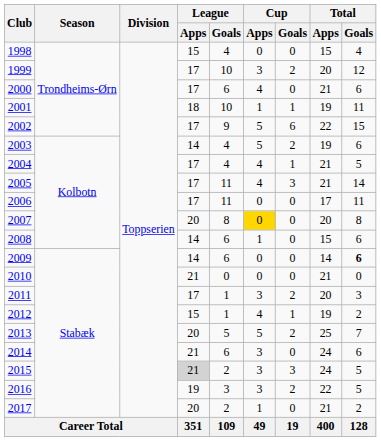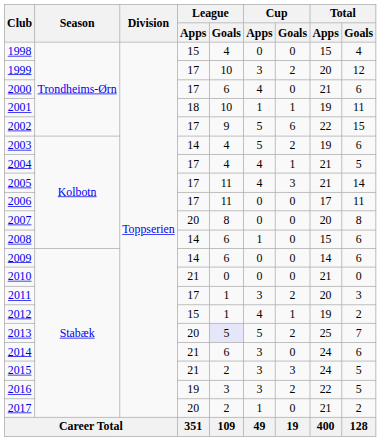2007 | Cup / Apps: gold background -> no background
2009 | Total / Goals: bold -> normal
2013 | League / Goals: no background -> lavender background
2015 | League / Apps: lightgrey background -> no background
